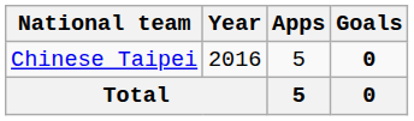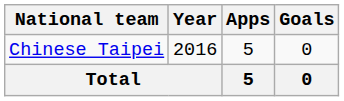Chinese Taipei | Goals: bold -> normal
